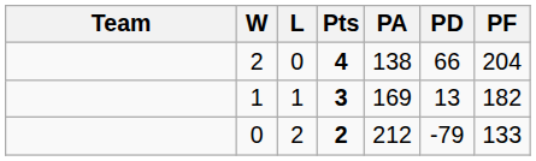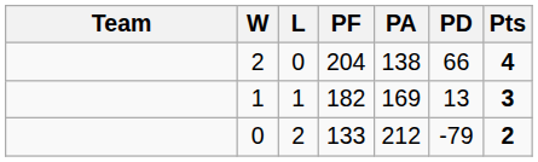columns swapped: PF <-> Pts
